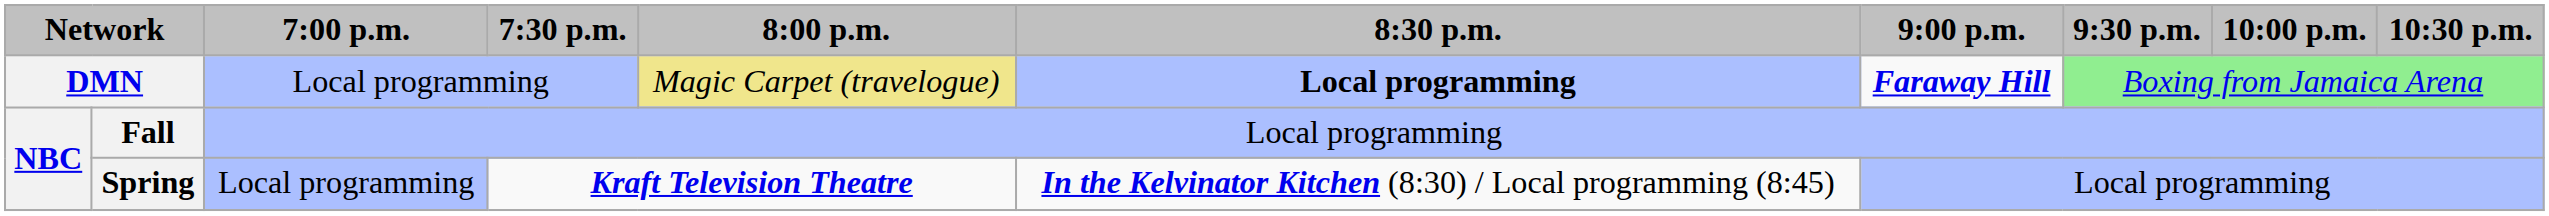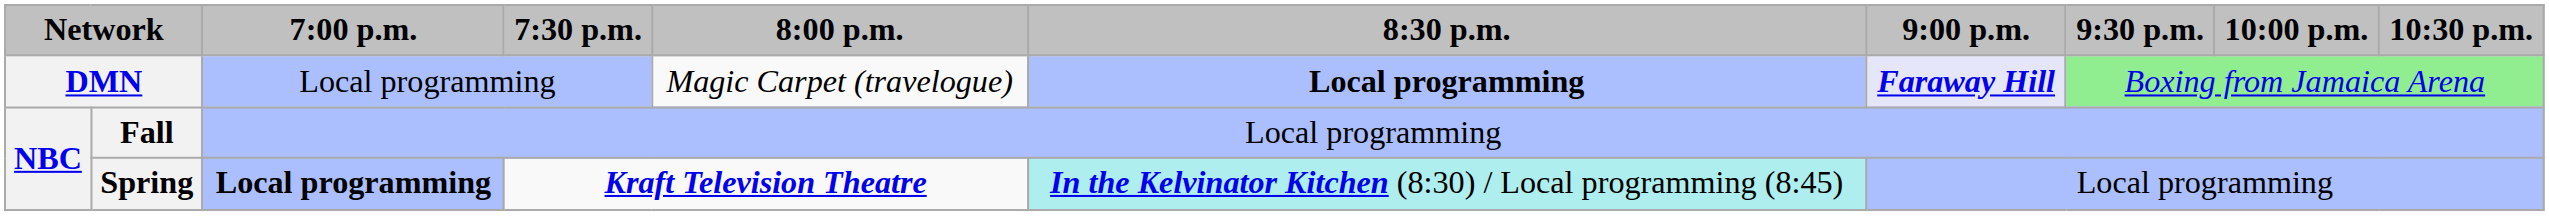DMN | 8:00 p.m.: khaki background -> no background
DMN | 9:00 p.m.: no background -> lavender background
Spring | 7:00 p.m.: normal -> bold
Spring | 8:30 p.m.: no background -> paleturquoise background
